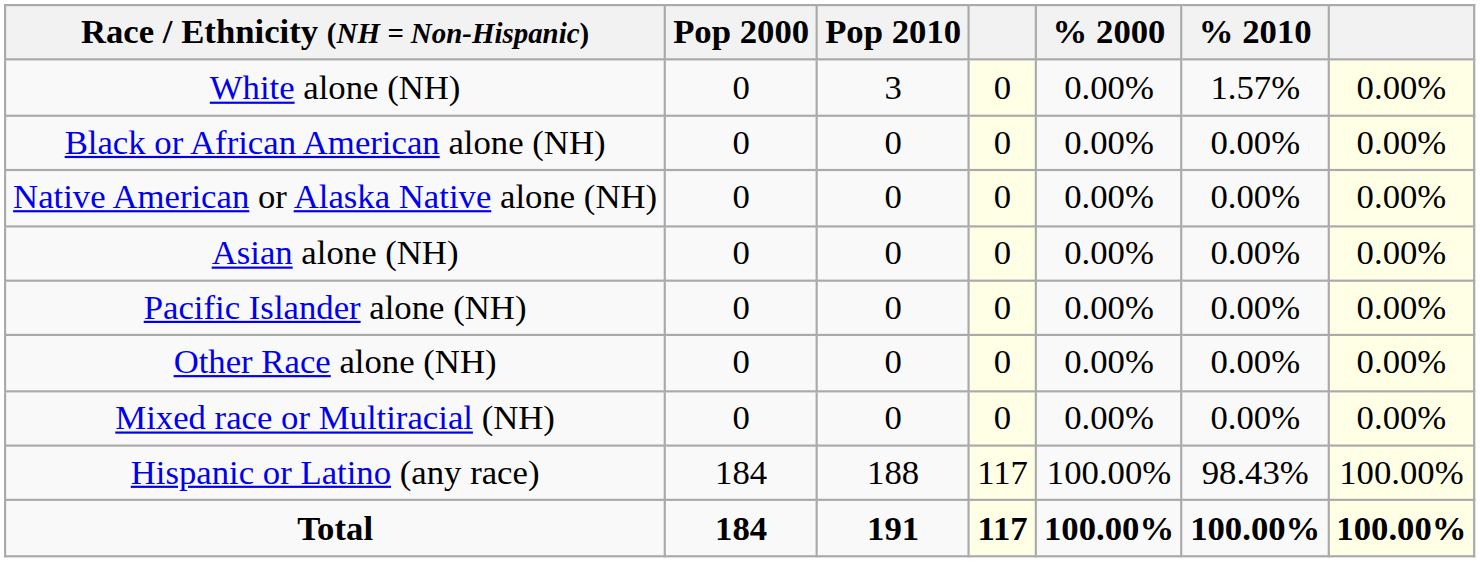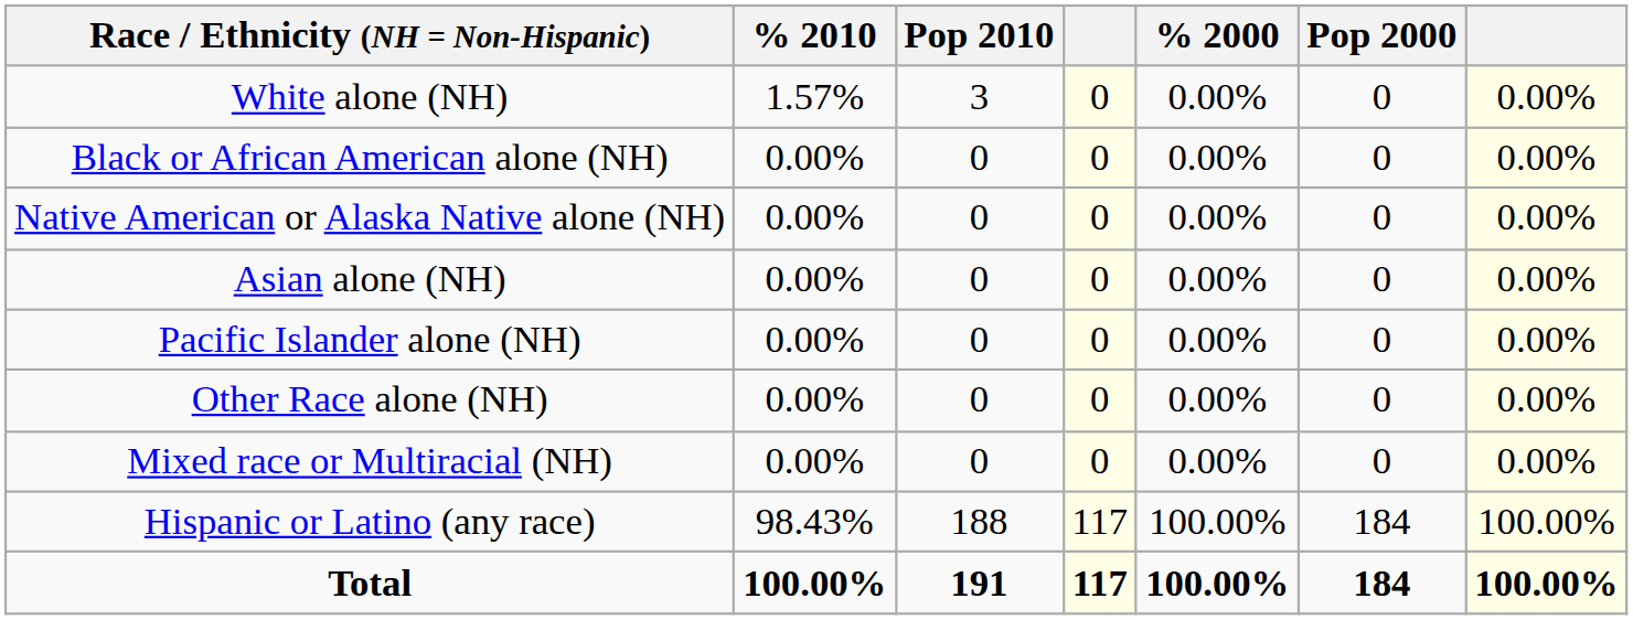columns swapped: Pop 2000 <-> % 2010
